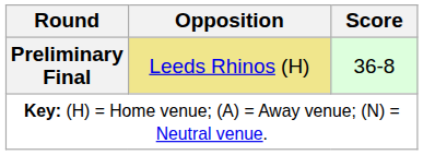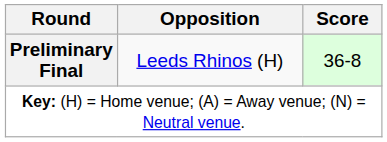Preliminary Final | Opposition: khaki background -> no background
